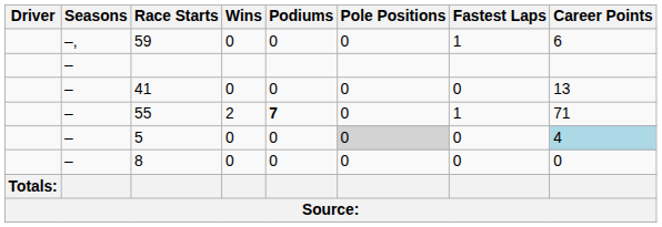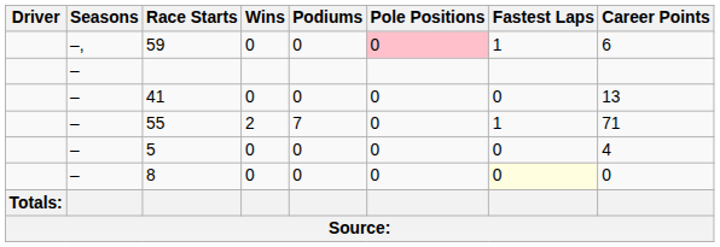59 | Pole Positions: no background -> pink background
55 | Podiums: bold -> normal
5 | Pole Positions: lightgrey background -> no background
5 | Career Points: lightblue background -> no background
8 | Fastest Laps: no background -> lightyellow background
